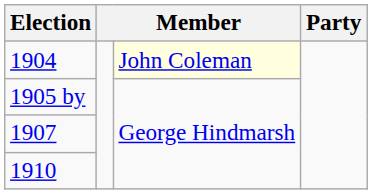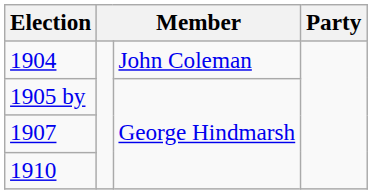1904 | column 3: lightyellow background -> no background
